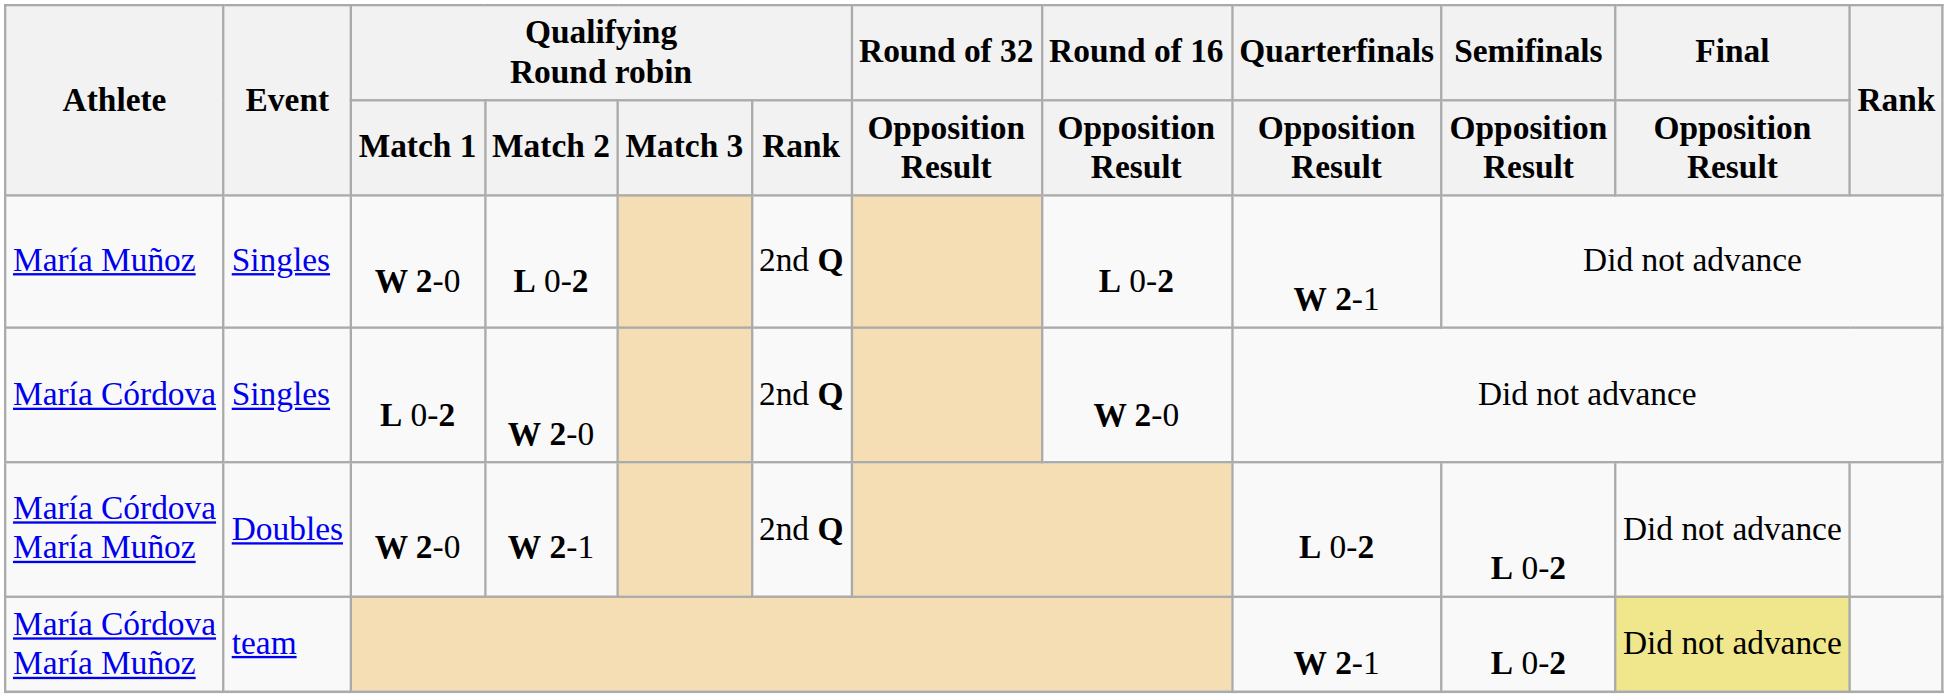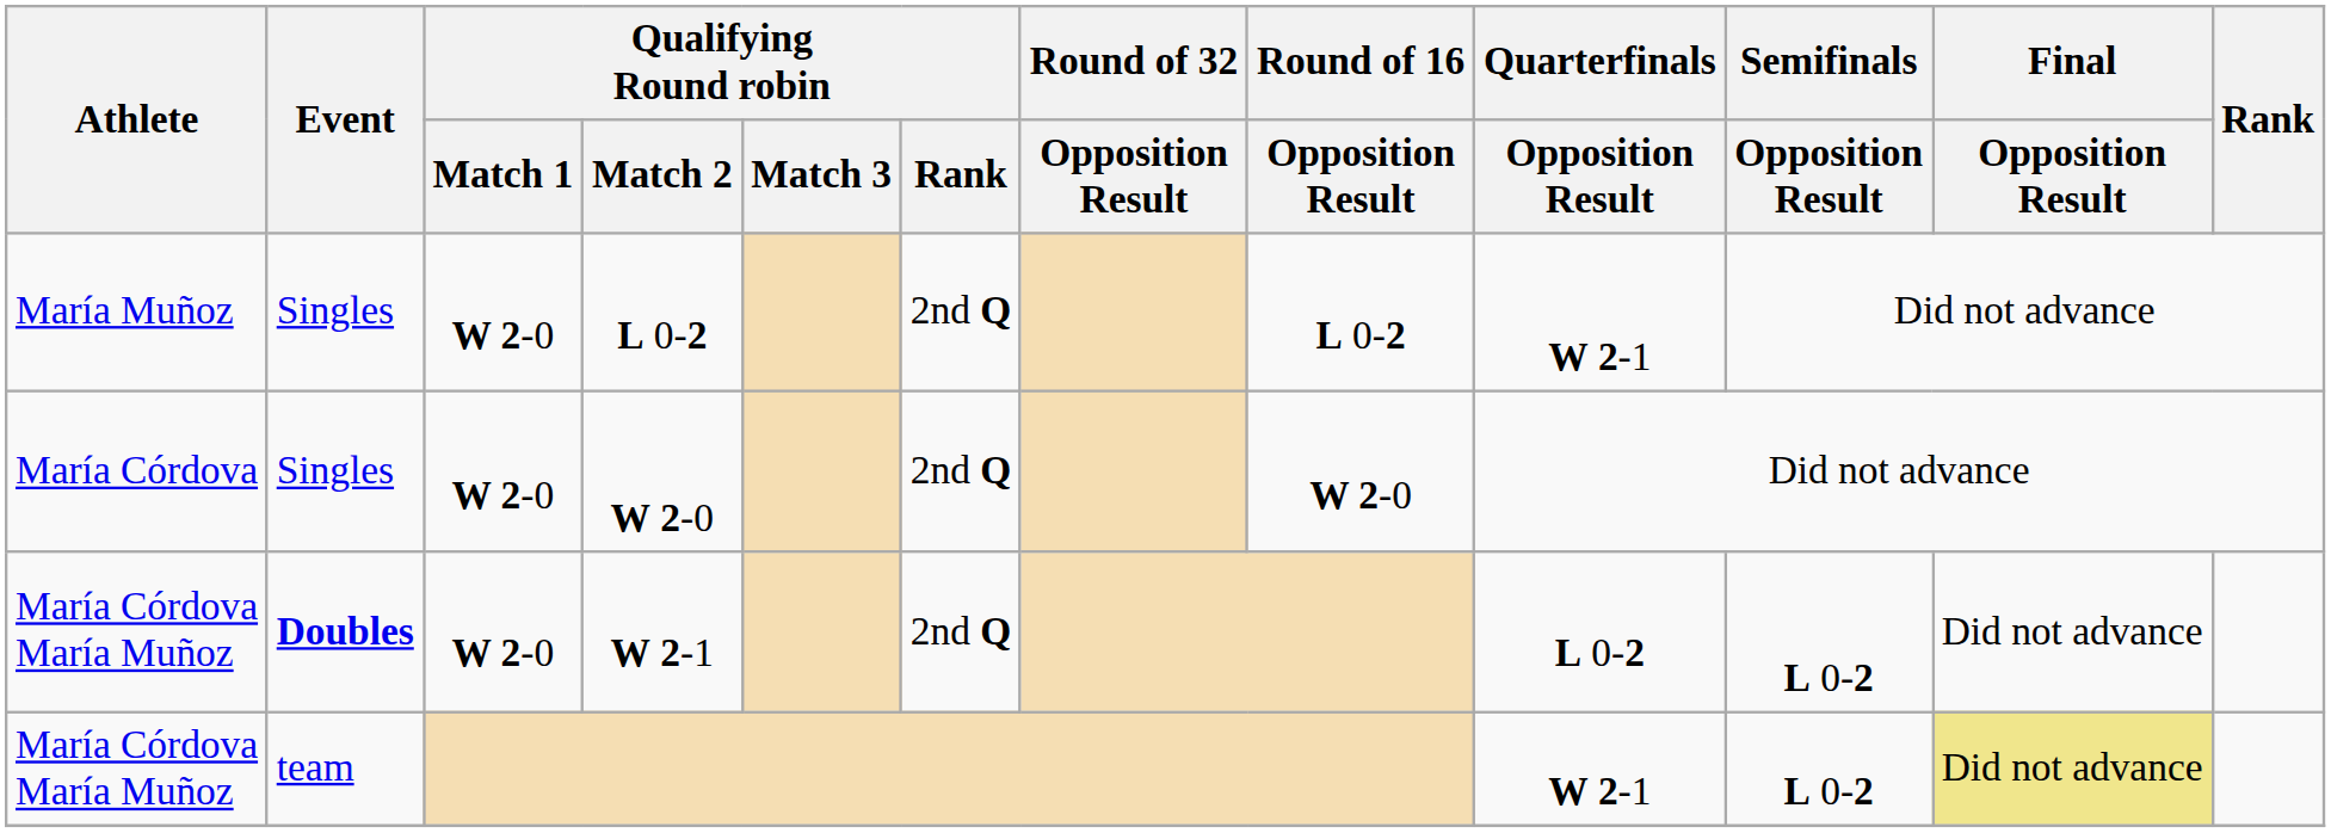row 4 | Qualifying Round robin / Match 1: L 0-2 -> W 2-0
row 5 | Event: normal -> bold
